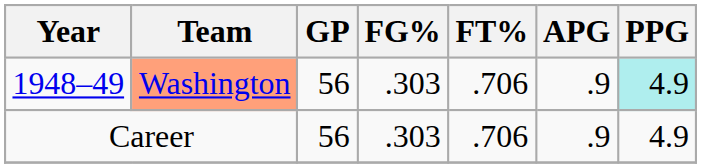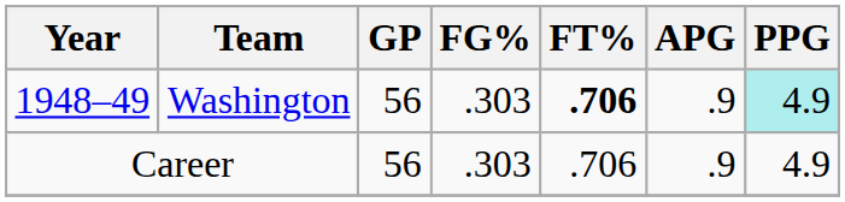1948–49 | Team: lightsalmon background -> no background
1948–49 | FT%: normal -> bold
